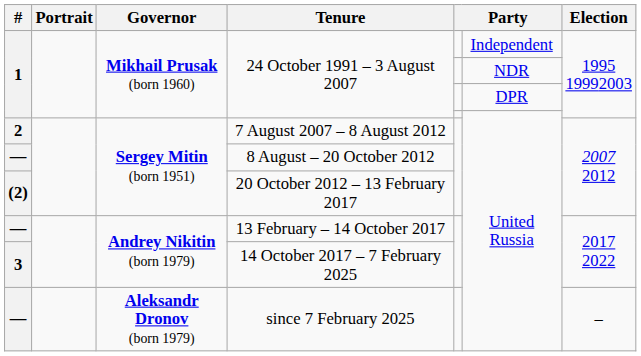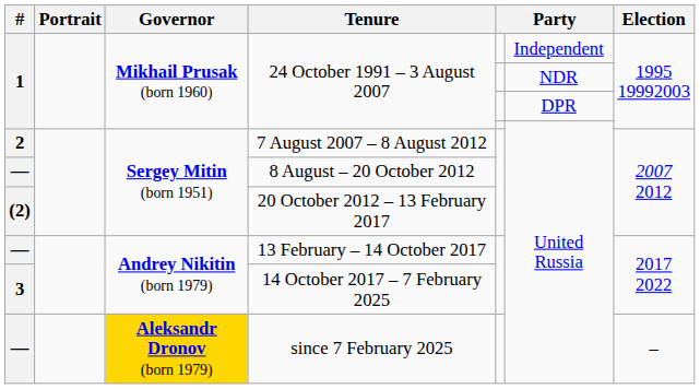since 7 February 2025 | Governor: no background -> gold background
